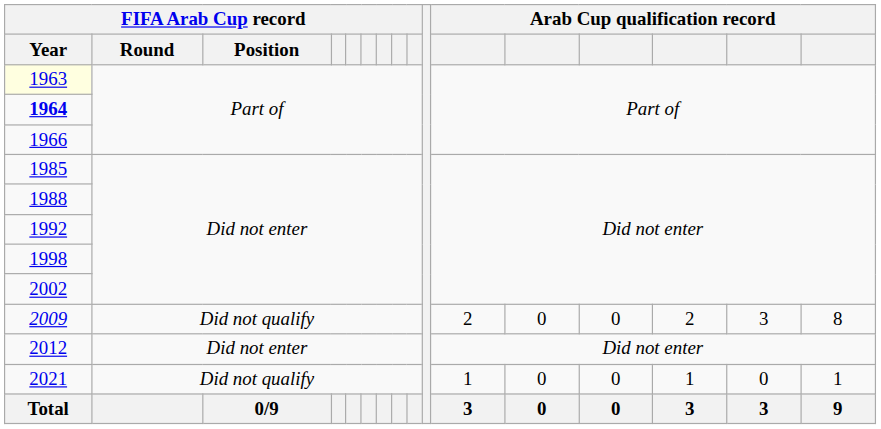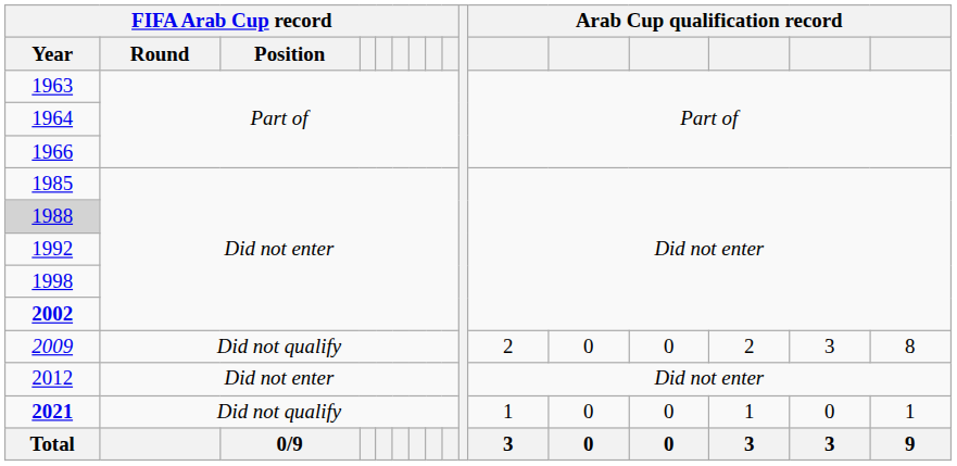1963 | FIFA Arab Cup record / Year: lightyellow background -> no background
1964 | FIFA Arab Cup record / Year: bold -> normal
1988 | FIFA Arab Cup record / Year: no background -> lightgrey background
2002 | FIFA Arab Cup record / Year: normal -> bold
2021 | FIFA Arab Cup record / Year: normal -> bold
